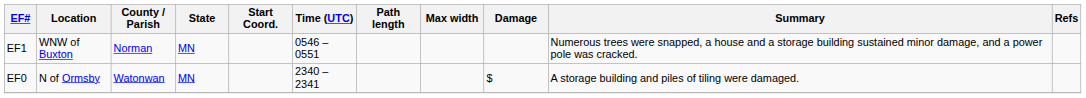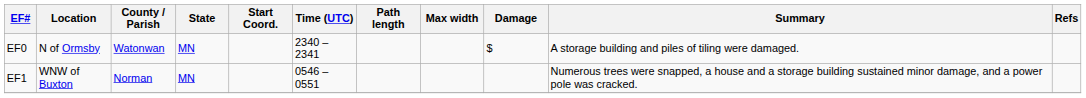rows swapped: EF1 <-> EF0
